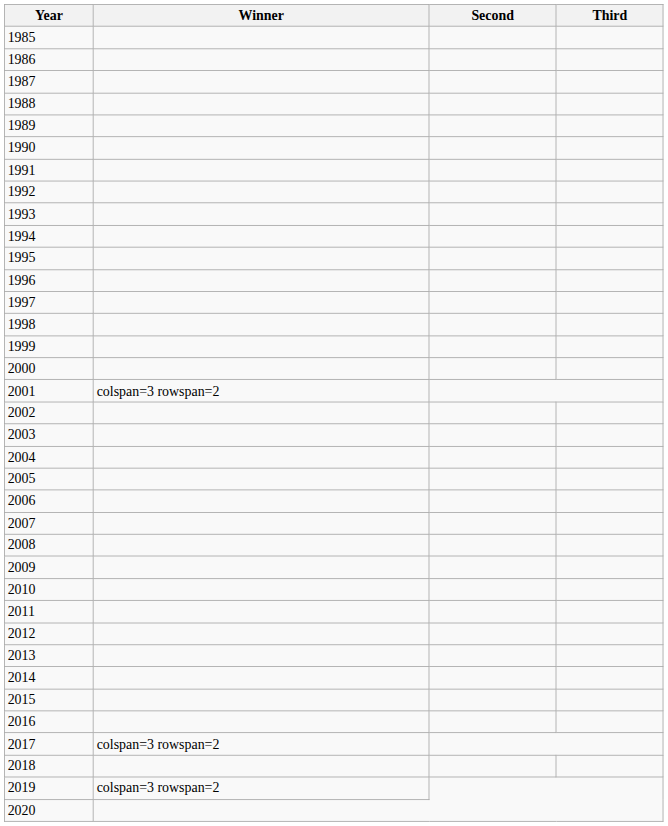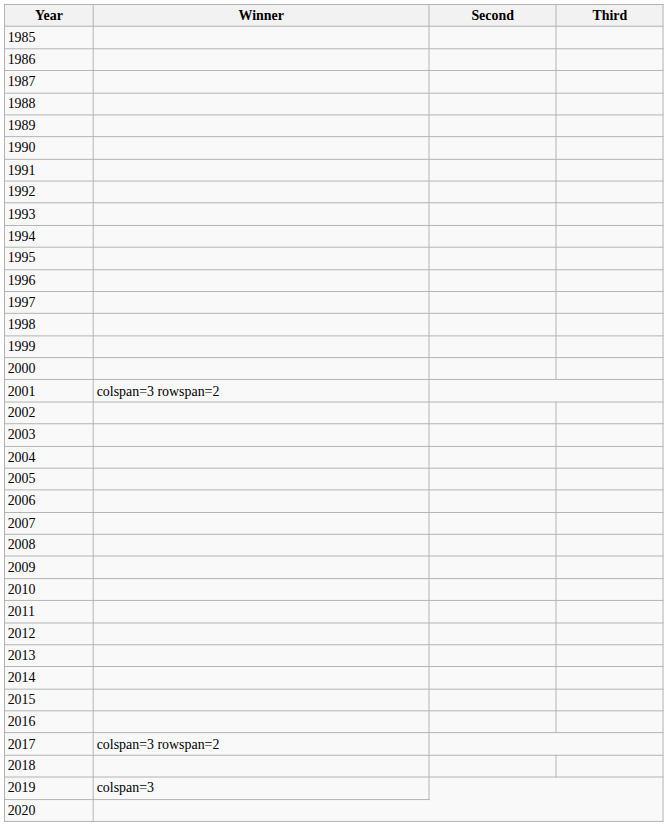2019 | Winner: colspan=3 rowspan=2 -> colspan=3
